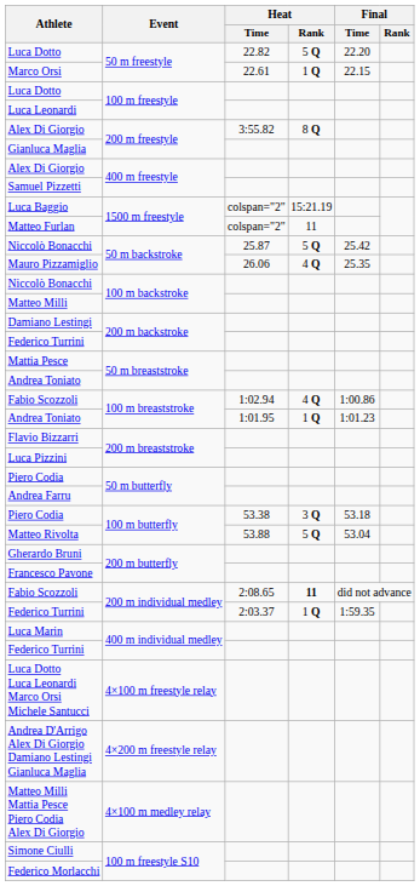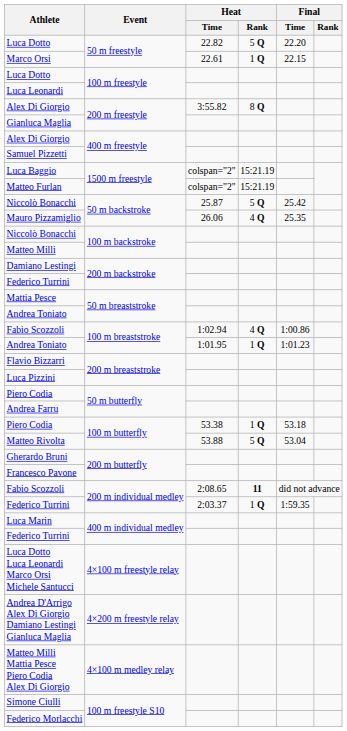Matteo Furlan | Heat / Rank: 11 -> 15:21.19
Piero Codia / 100 m butterfly | Heat / Rank: 3 Q -> 1 Q
